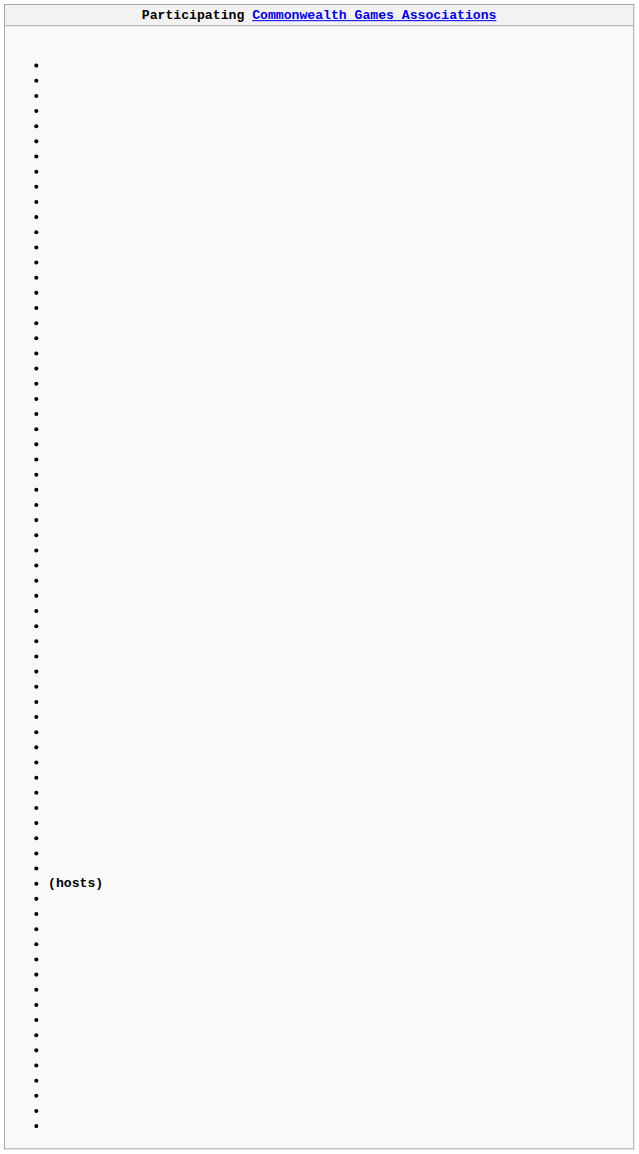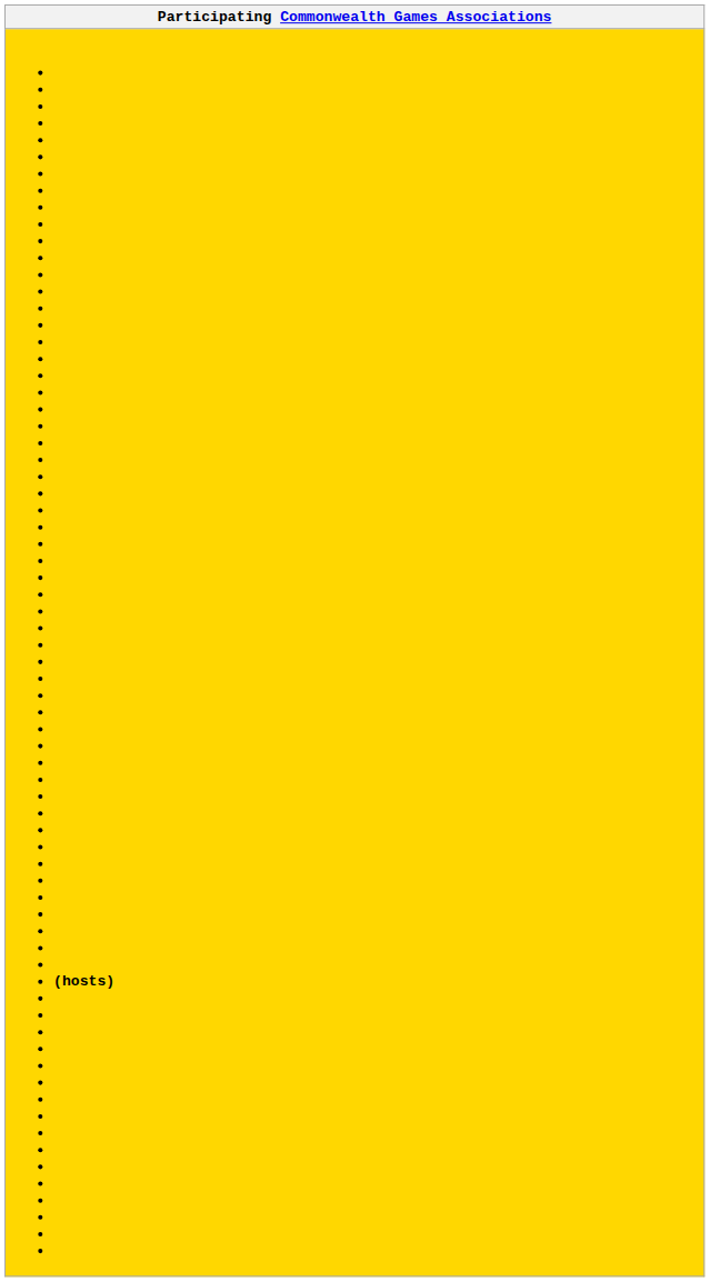row 2 | column 1: no background -> gold background
